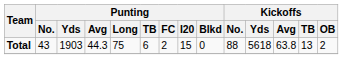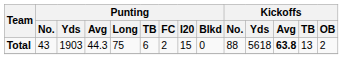row 3 | Kickoffs / Avg: normal -> bold
